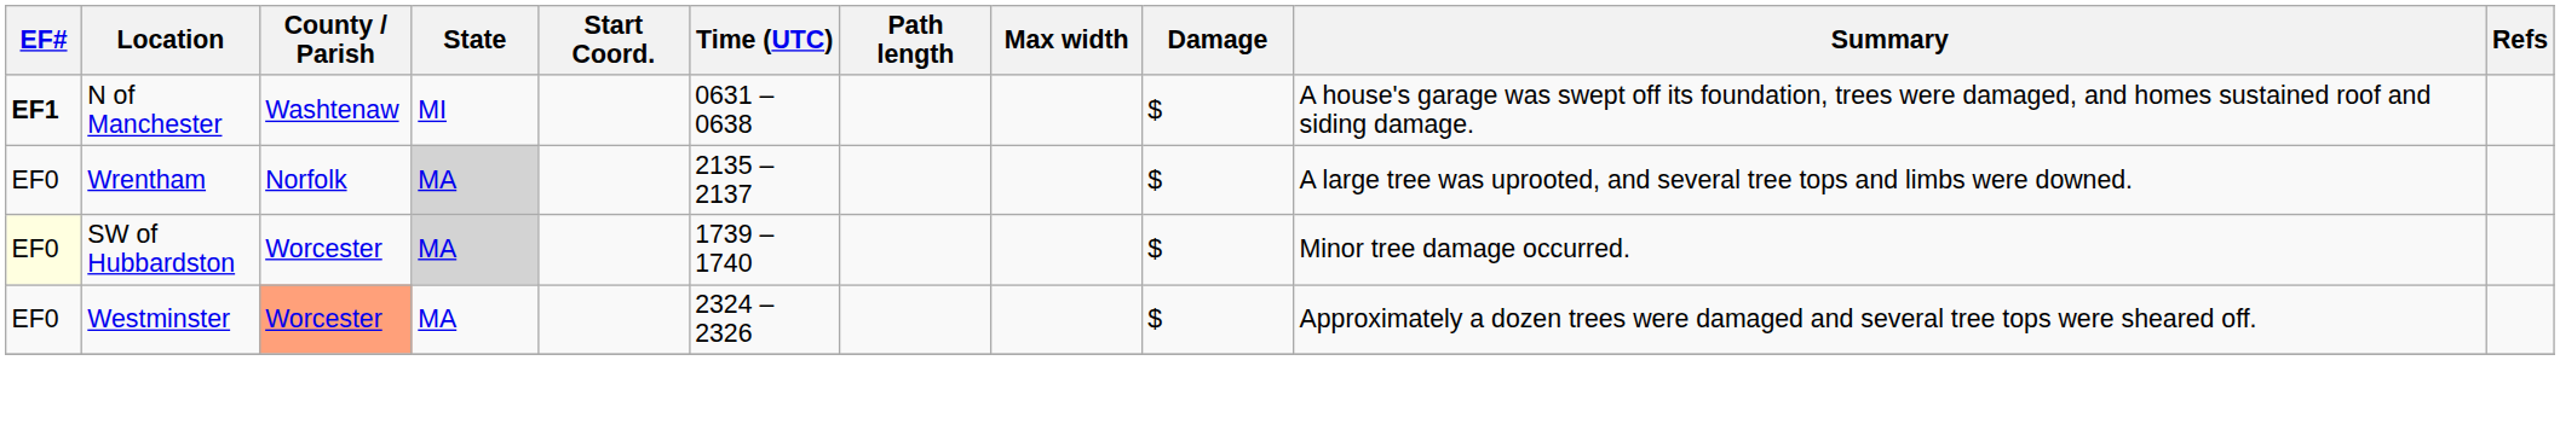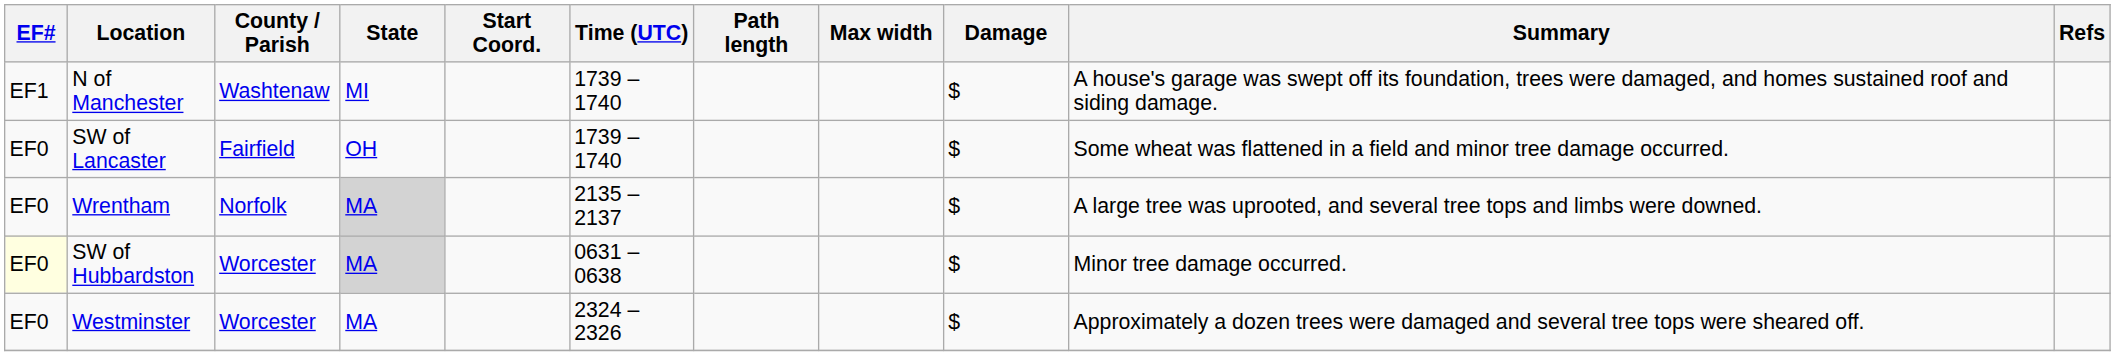N of Manchester | EF#: bold -> normal
N of Manchester | Time (UTC): 0631 – 0638 -> 1739 – 1740
+ row: EF0 | SW of Lancaster | Fairfield | OH | 1739 – 1740 | $ | Some wheat was flattened in a field and minor tree damage occurred.
SW of Hubbardston | Time (UTC): 1739 – 1740 -> 0631 – 0638
Westminster | County / Parish: lightsalmon background -> no background
